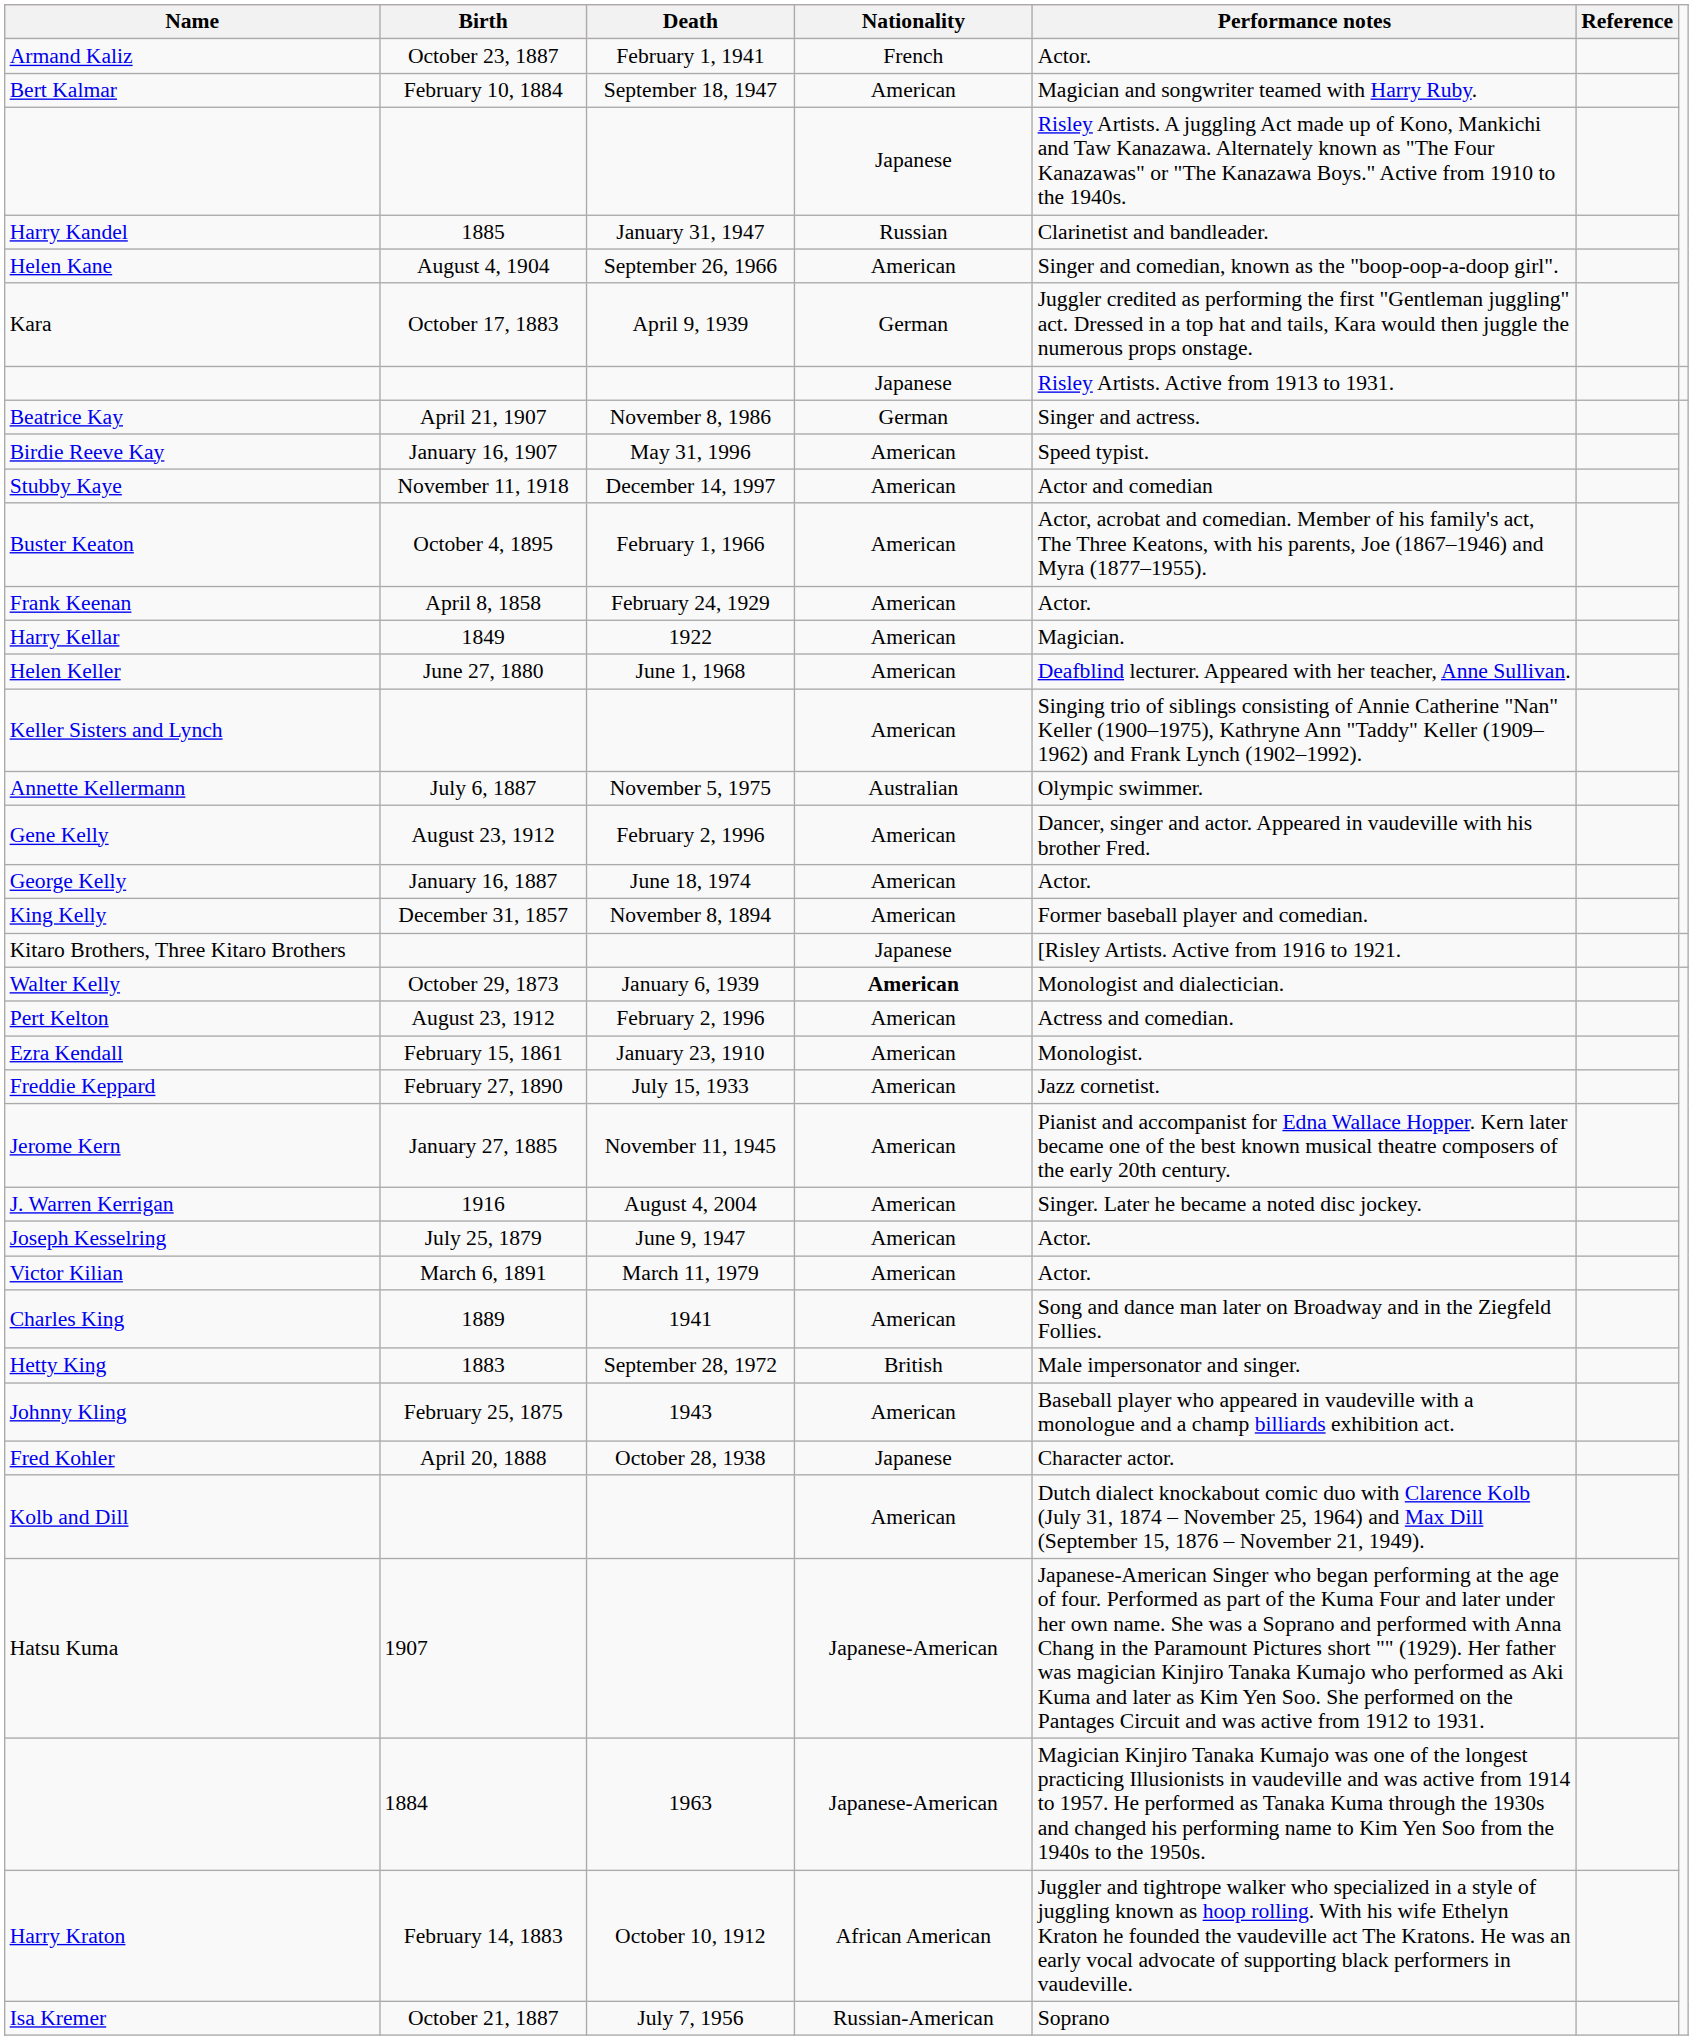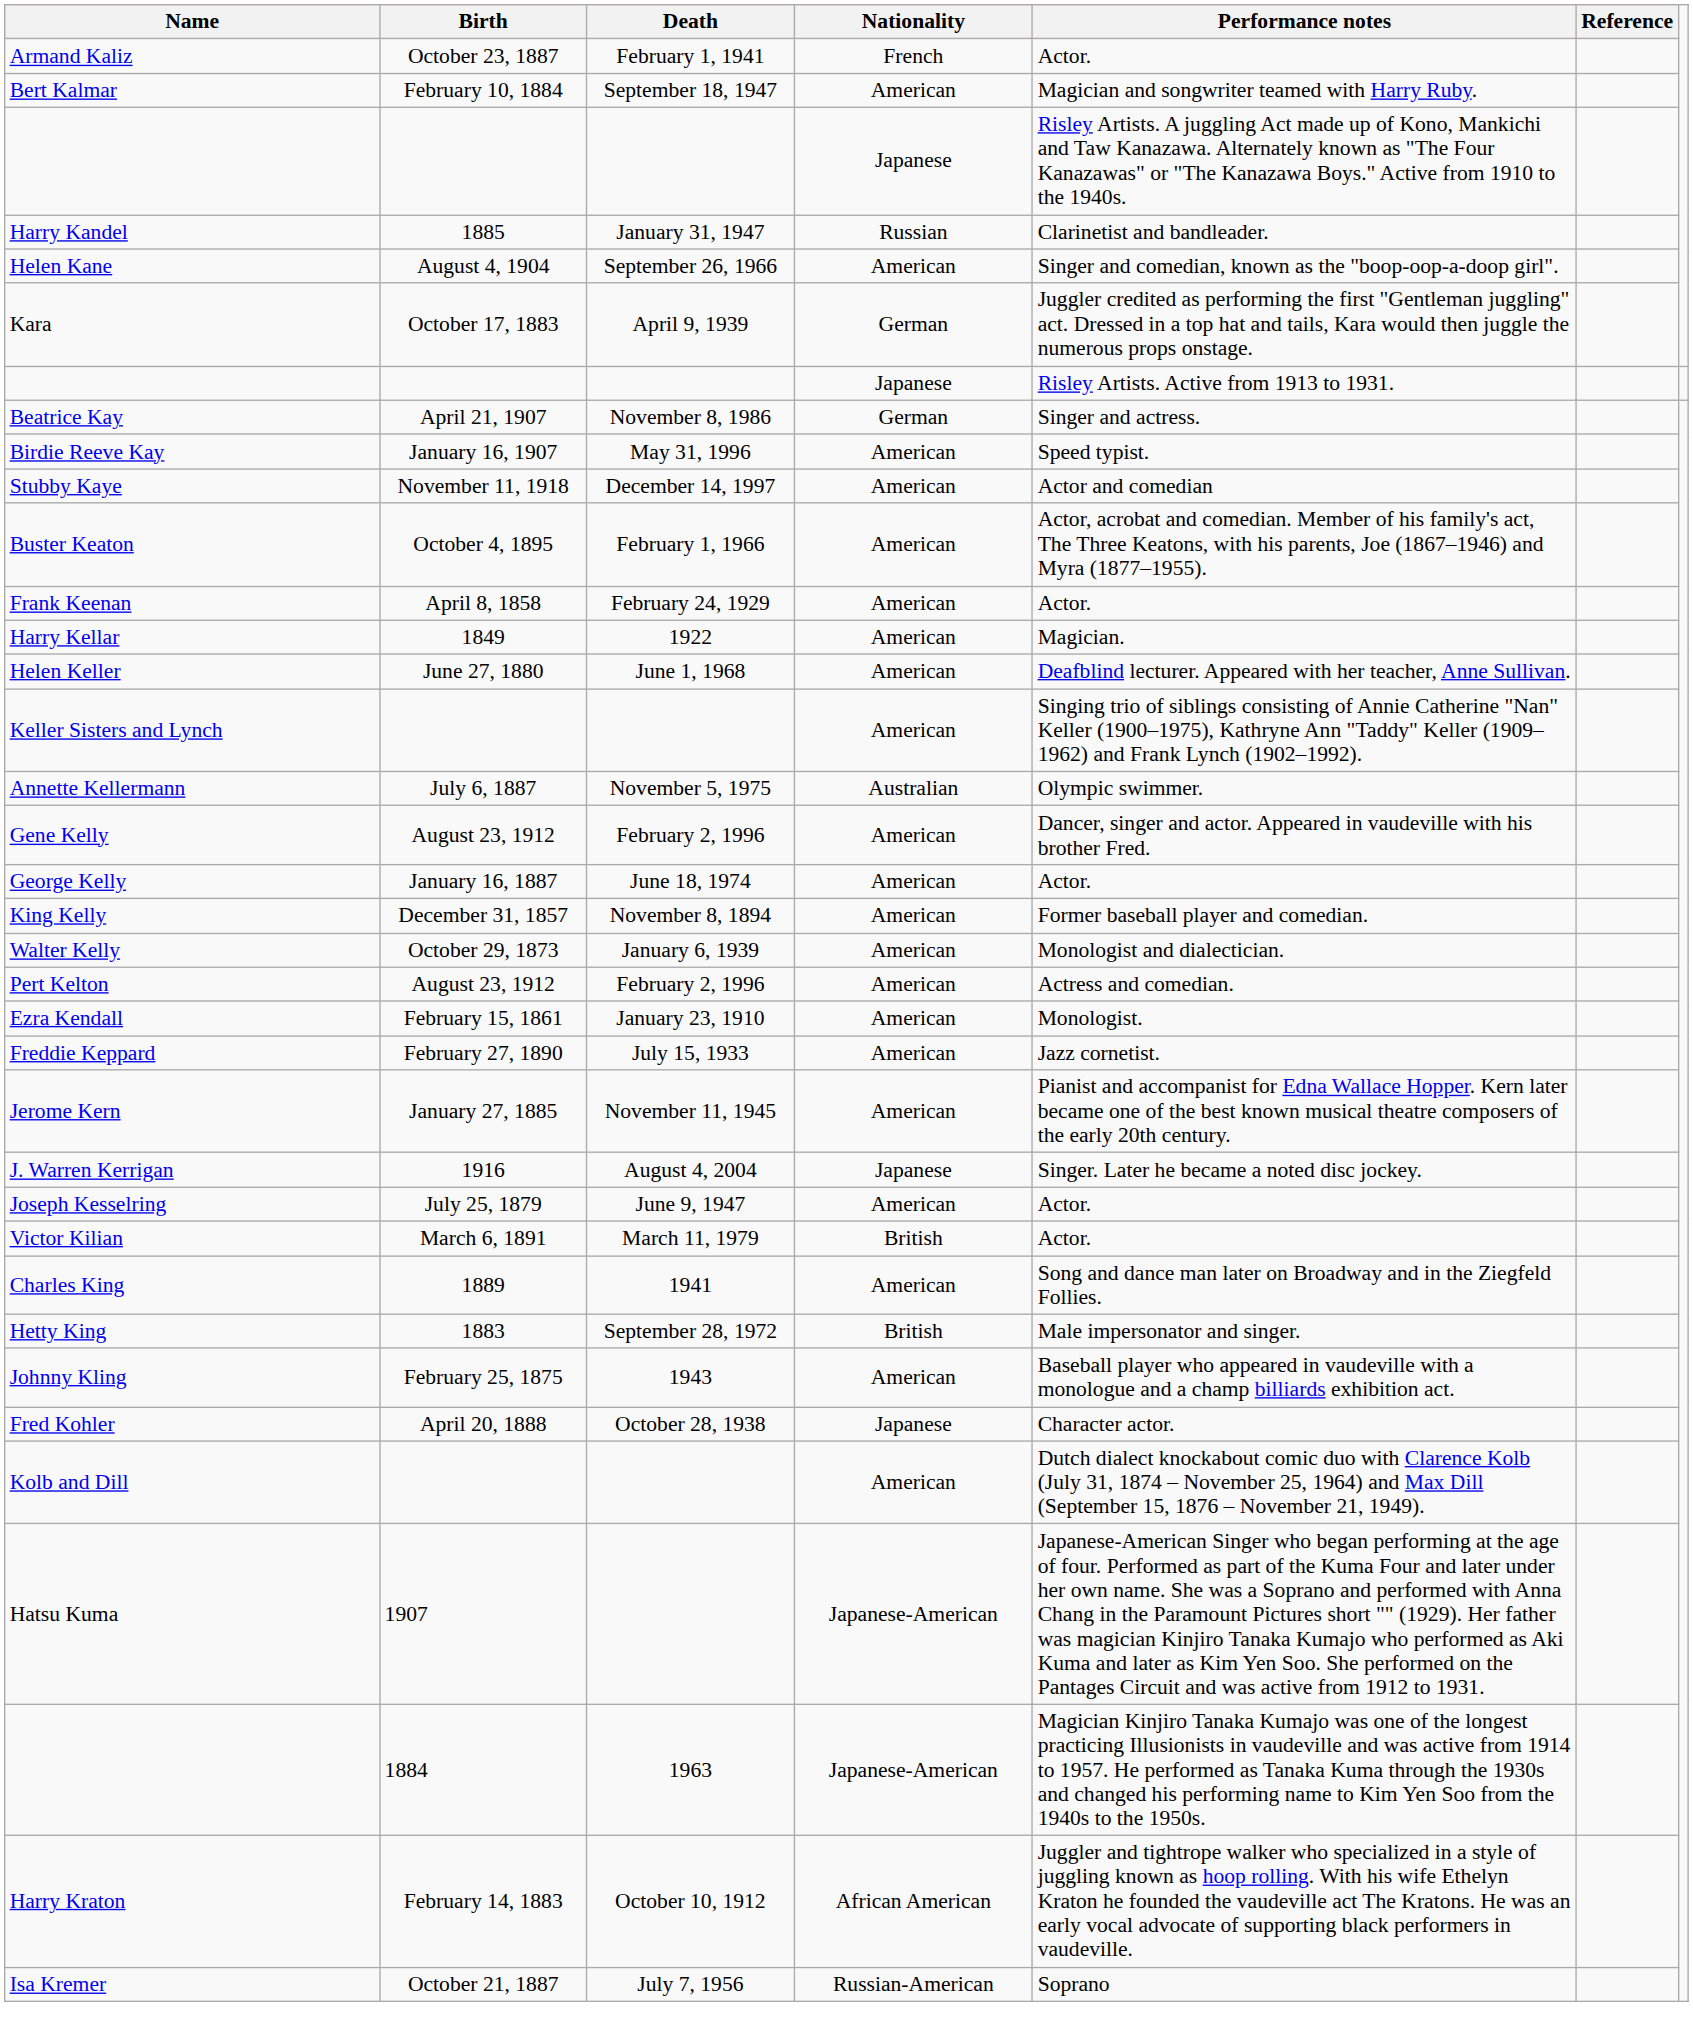- row: Kitaro Brothers, Three Kitaro Brothers | Japanese | [Risley Artists. Active from 1916 to 1921.
Walter Kelly | Nationality: bold -> normal
J. Warren Kerrigan | Nationality: American -> Japanese
Victor Kilian | Nationality: American -> British
